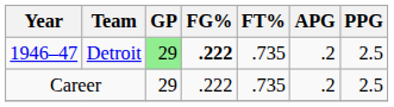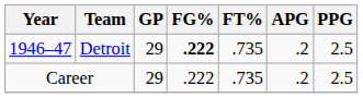1946–47 | GP: lightgreen background -> no background
